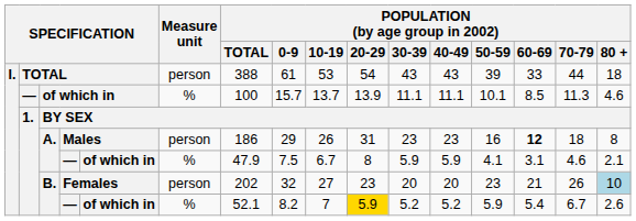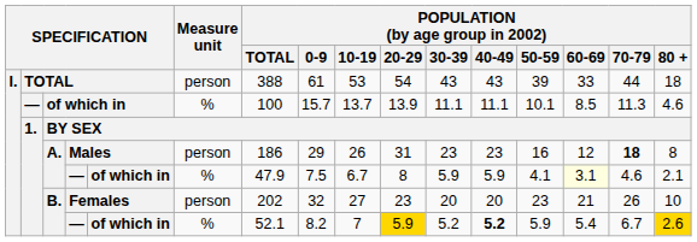Males | POPULATION (by age group in 2002) / 60-69: bold -> normal
Males | POPULATION (by age group in 2002) / 70-79: normal -> bold
A. / — | POPULATION (by age group in 2002) / 60-69: no background -> lightyellow background
Females | POPULATION (by age group in 2002) / 80 +: lightblue background -> no background
B. / — | POPULATION (by age group in 2002) / 40-49: normal -> bold
B. / — | POPULATION (by age group in 2002) / 80 +: no background -> gold background
